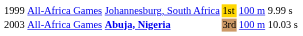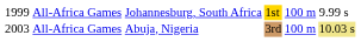row 2 | column 3: bold -> normal
row 2 | column 6: no background -> khaki background
